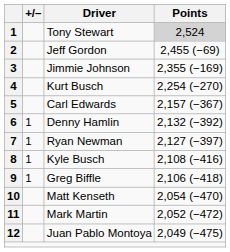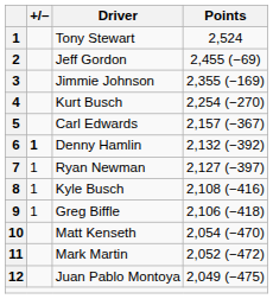Tony Stewart | Points: lightgrey background -> no background
Denny Hamlin | +/–: normal -> bold
